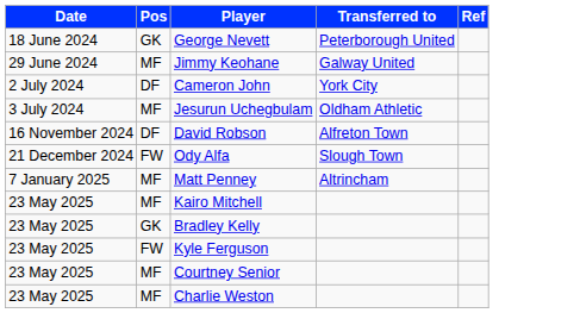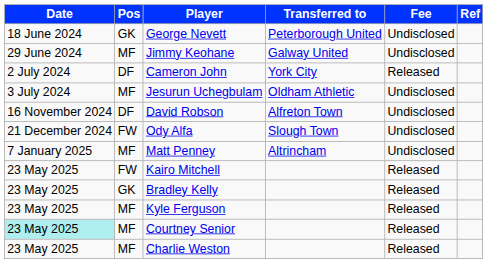+ column: Fee | Undisclosed | Undisclosed | Released | Undisclosed | Undisclosed | Undisclosed | Undisclosed | Released | Released | Released | Released | Released
Kairo Mitchell | Pos: MF -> FW
Kyle Ferguson | Pos: FW -> MF
Courtney Senior | Date: no background -> paleturquoise background
